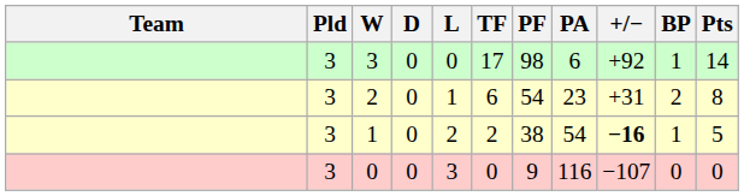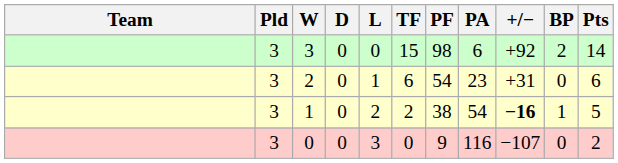row 2 | TF: 17 -> 15
row 2 | BP: 1 -> 2
row 3 | BP: 2 -> 0
row 3 | Pts: 8 -> 6
row 5 | Pts: 0 -> 2
